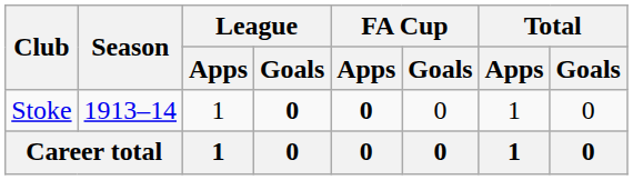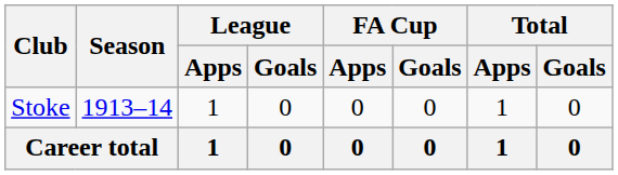Stoke | League / Goals: bold -> normal
Stoke | FA Cup / Apps: bold -> normal
